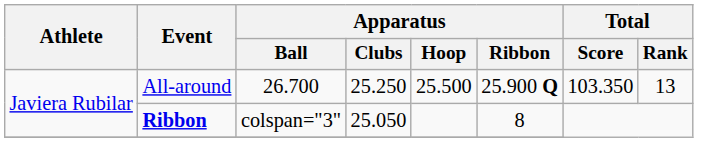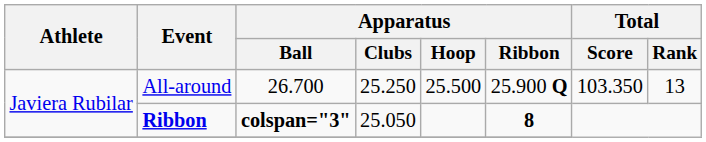row 4 | Apparatus / Ball: normal -> bold
row 4 | Apparatus / Ribbon: normal -> bold
